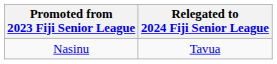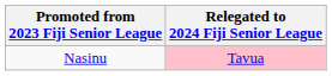Nasinu | Relegated to 2024 Fiji Senior League: no background -> pink background
